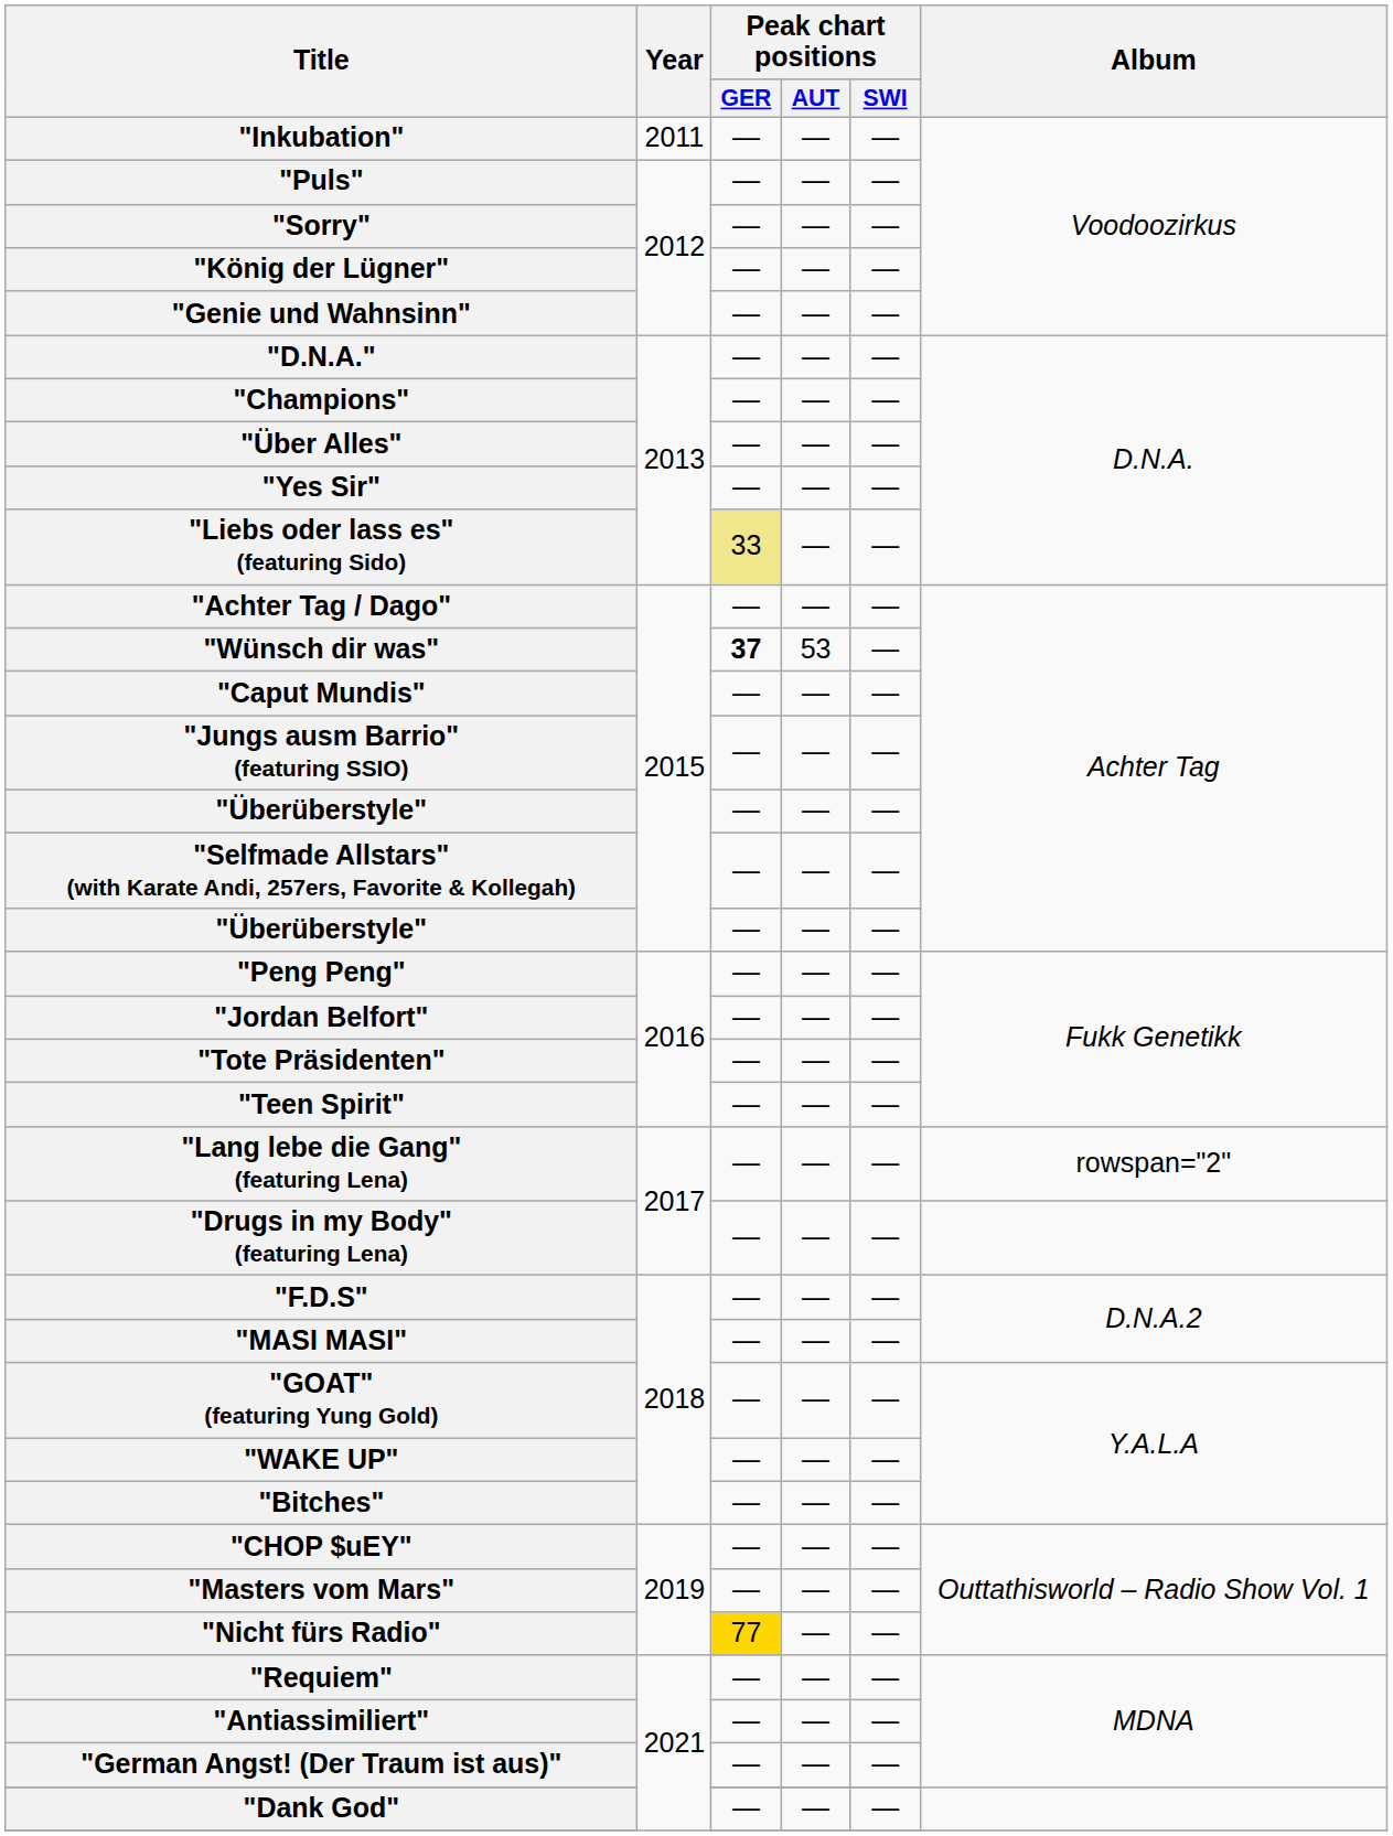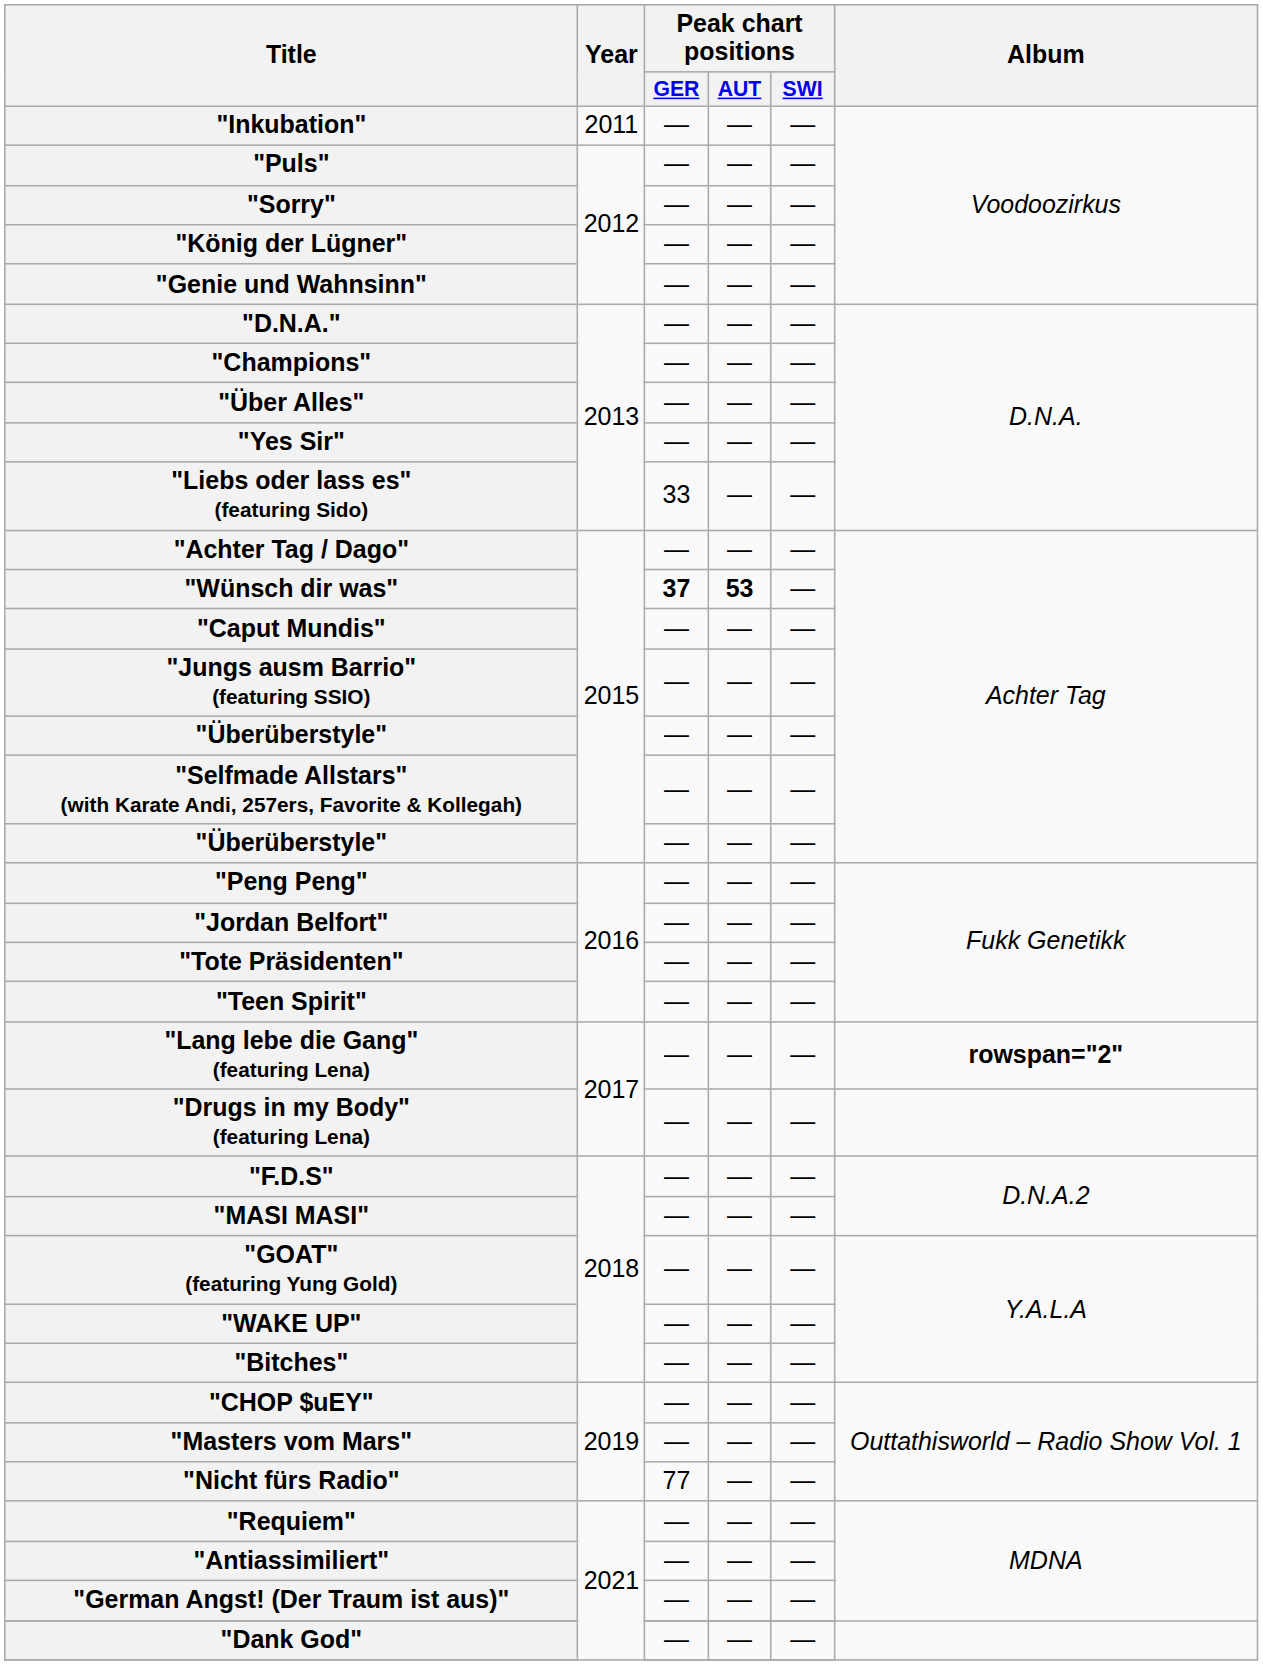"Liebs oder lass es" (featuring Sido) | Peak chart positions / GER: khaki background -> no background
"Wünsch dir was" | Peak chart positions / AUT: normal -> bold
"Lang lebe die Gang" (featuring Lena) | Album: normal -> bold
"Nicht fürs Radio" | Peak chart positions / GER: gold background -> no background
